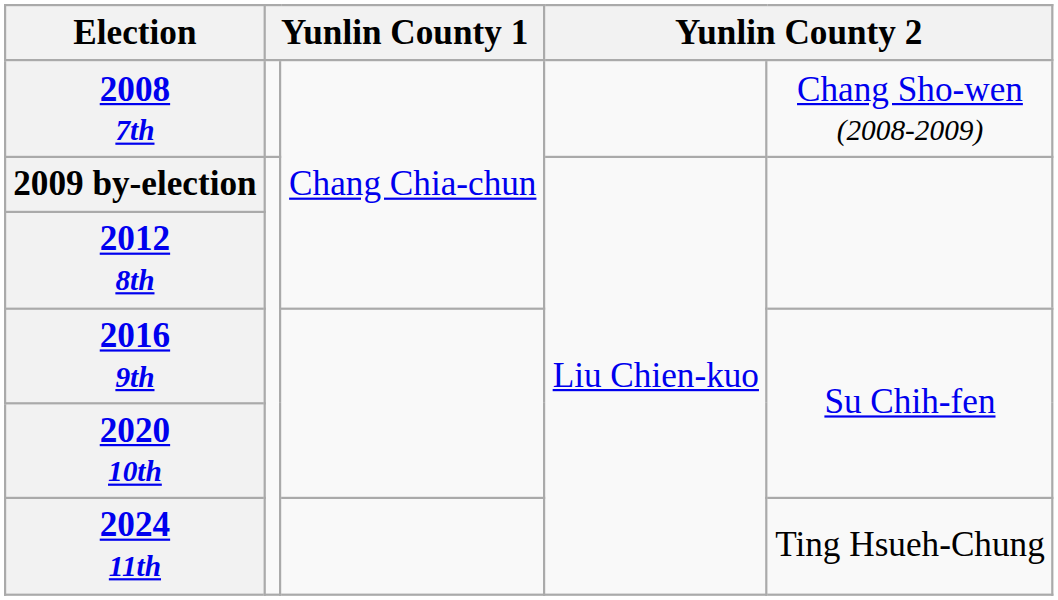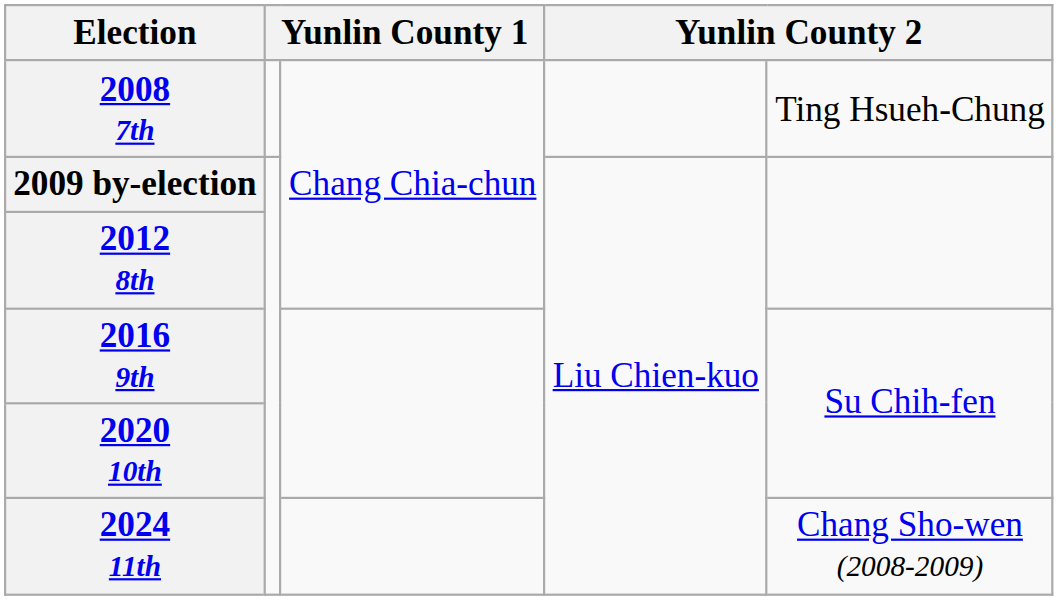2008 7th | column 5: Chang Sho-wen (2008-2009) -> Ting Hsueh-Chung
2024 11th | column 5: Ting Hsueh-Chung -> Chang Sho-wen (2008-2009)
